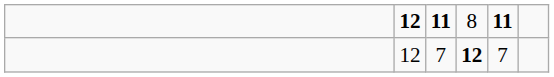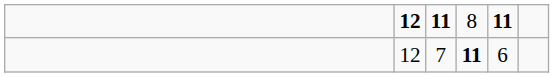row 2 | column 4: 12 -> 11
row 2 | column 5: 7 -> 6
